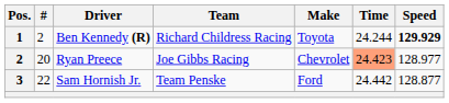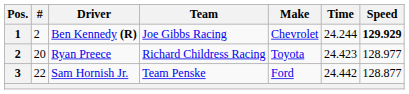Ben Kennedy (R) | Team: Richard Childress Racing -> Joe Gibbs Racing
Ben Kennedy (R) | Make: Toyota -> Chevrolet
Ryan Preece | Team: Joe Gibbs Racing -> Richard Childress Racing
Ryan Preece | Make: Chevrolet -> Toyota
Ryan Preece | Time: lightsalmon background -> no background
